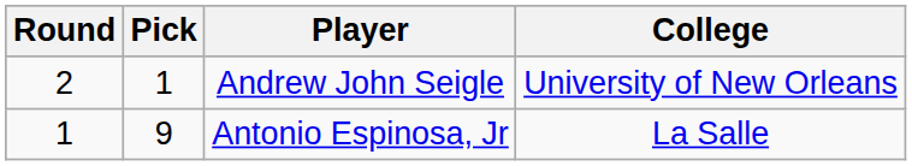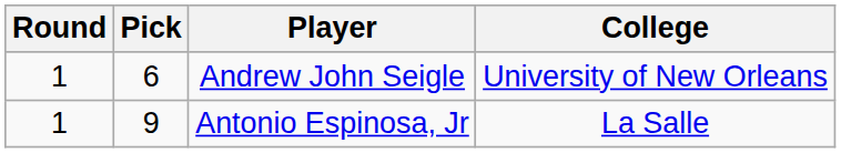Andrew John Seigle | Round: 2 -> 1
Andrew John Seigle | Pick: 1 -> 6
